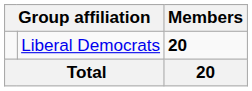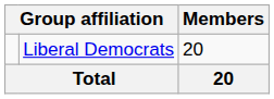Liberal Democrats | Members: bold -> normal
